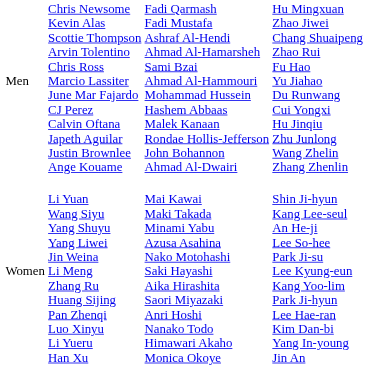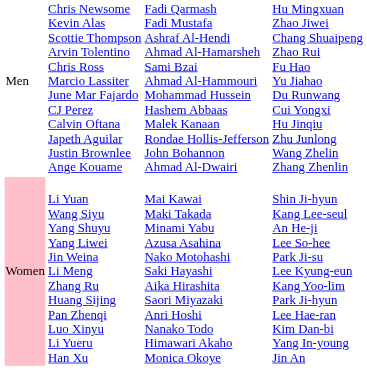Women | column 1: no background -> pink background
